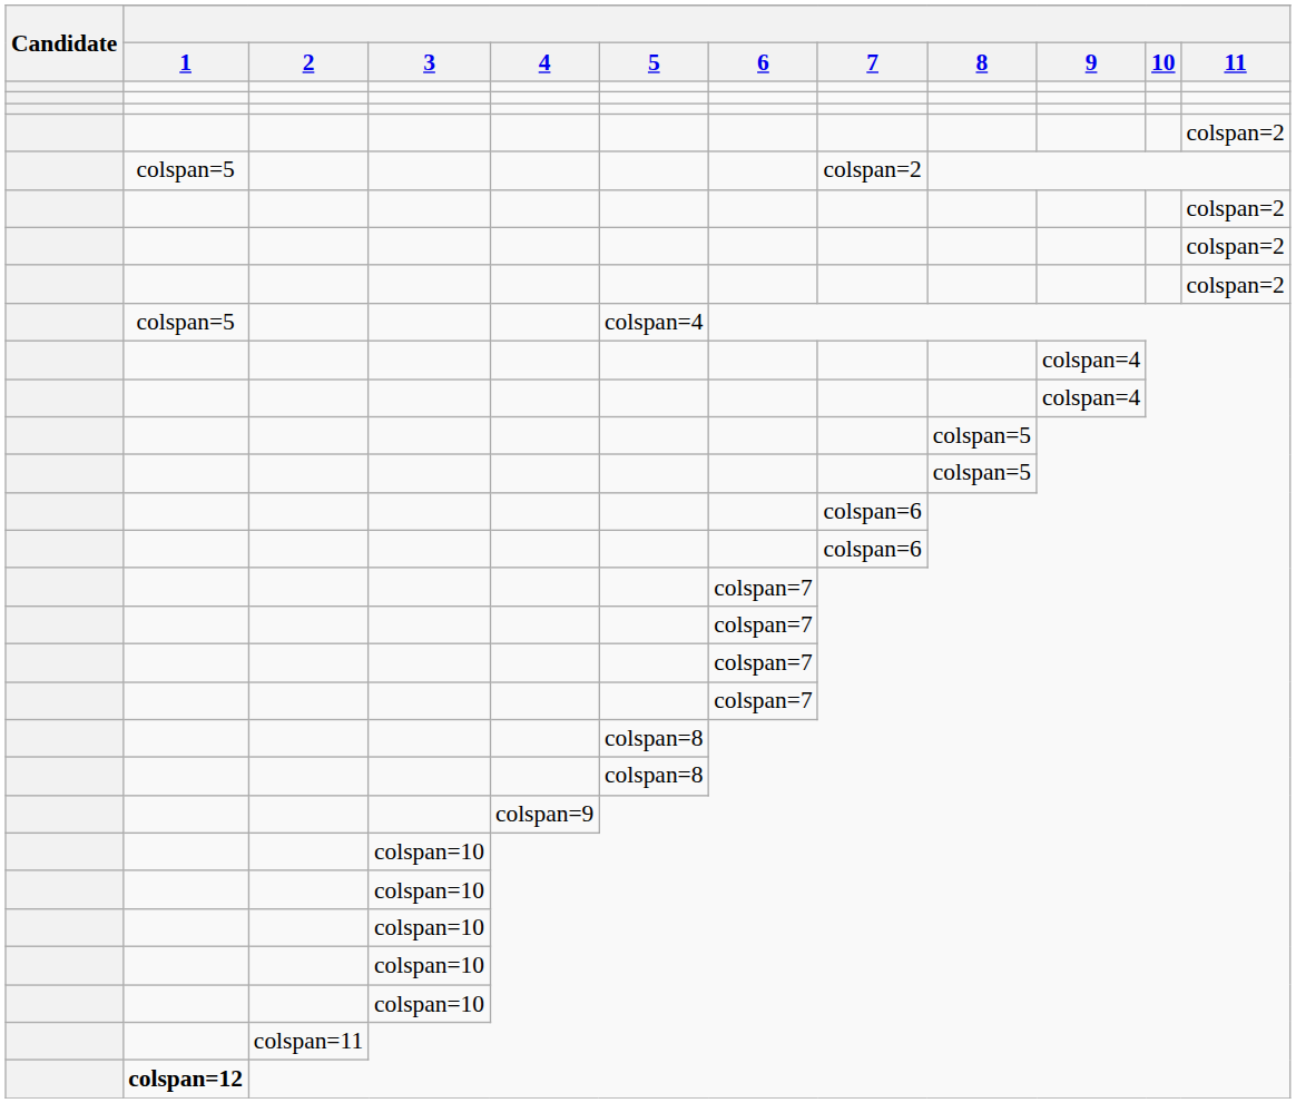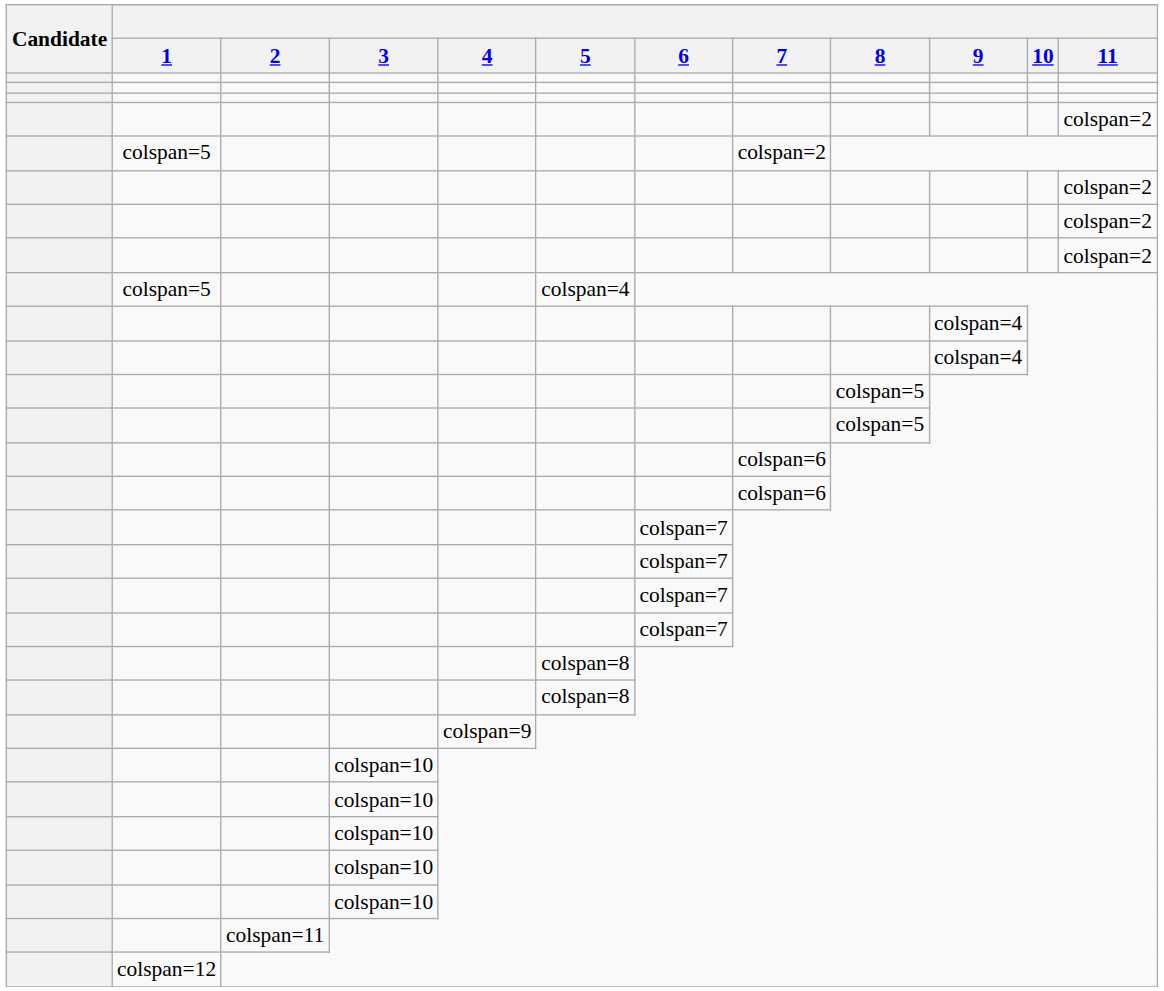colspan=12 | 1: bold -> normal
